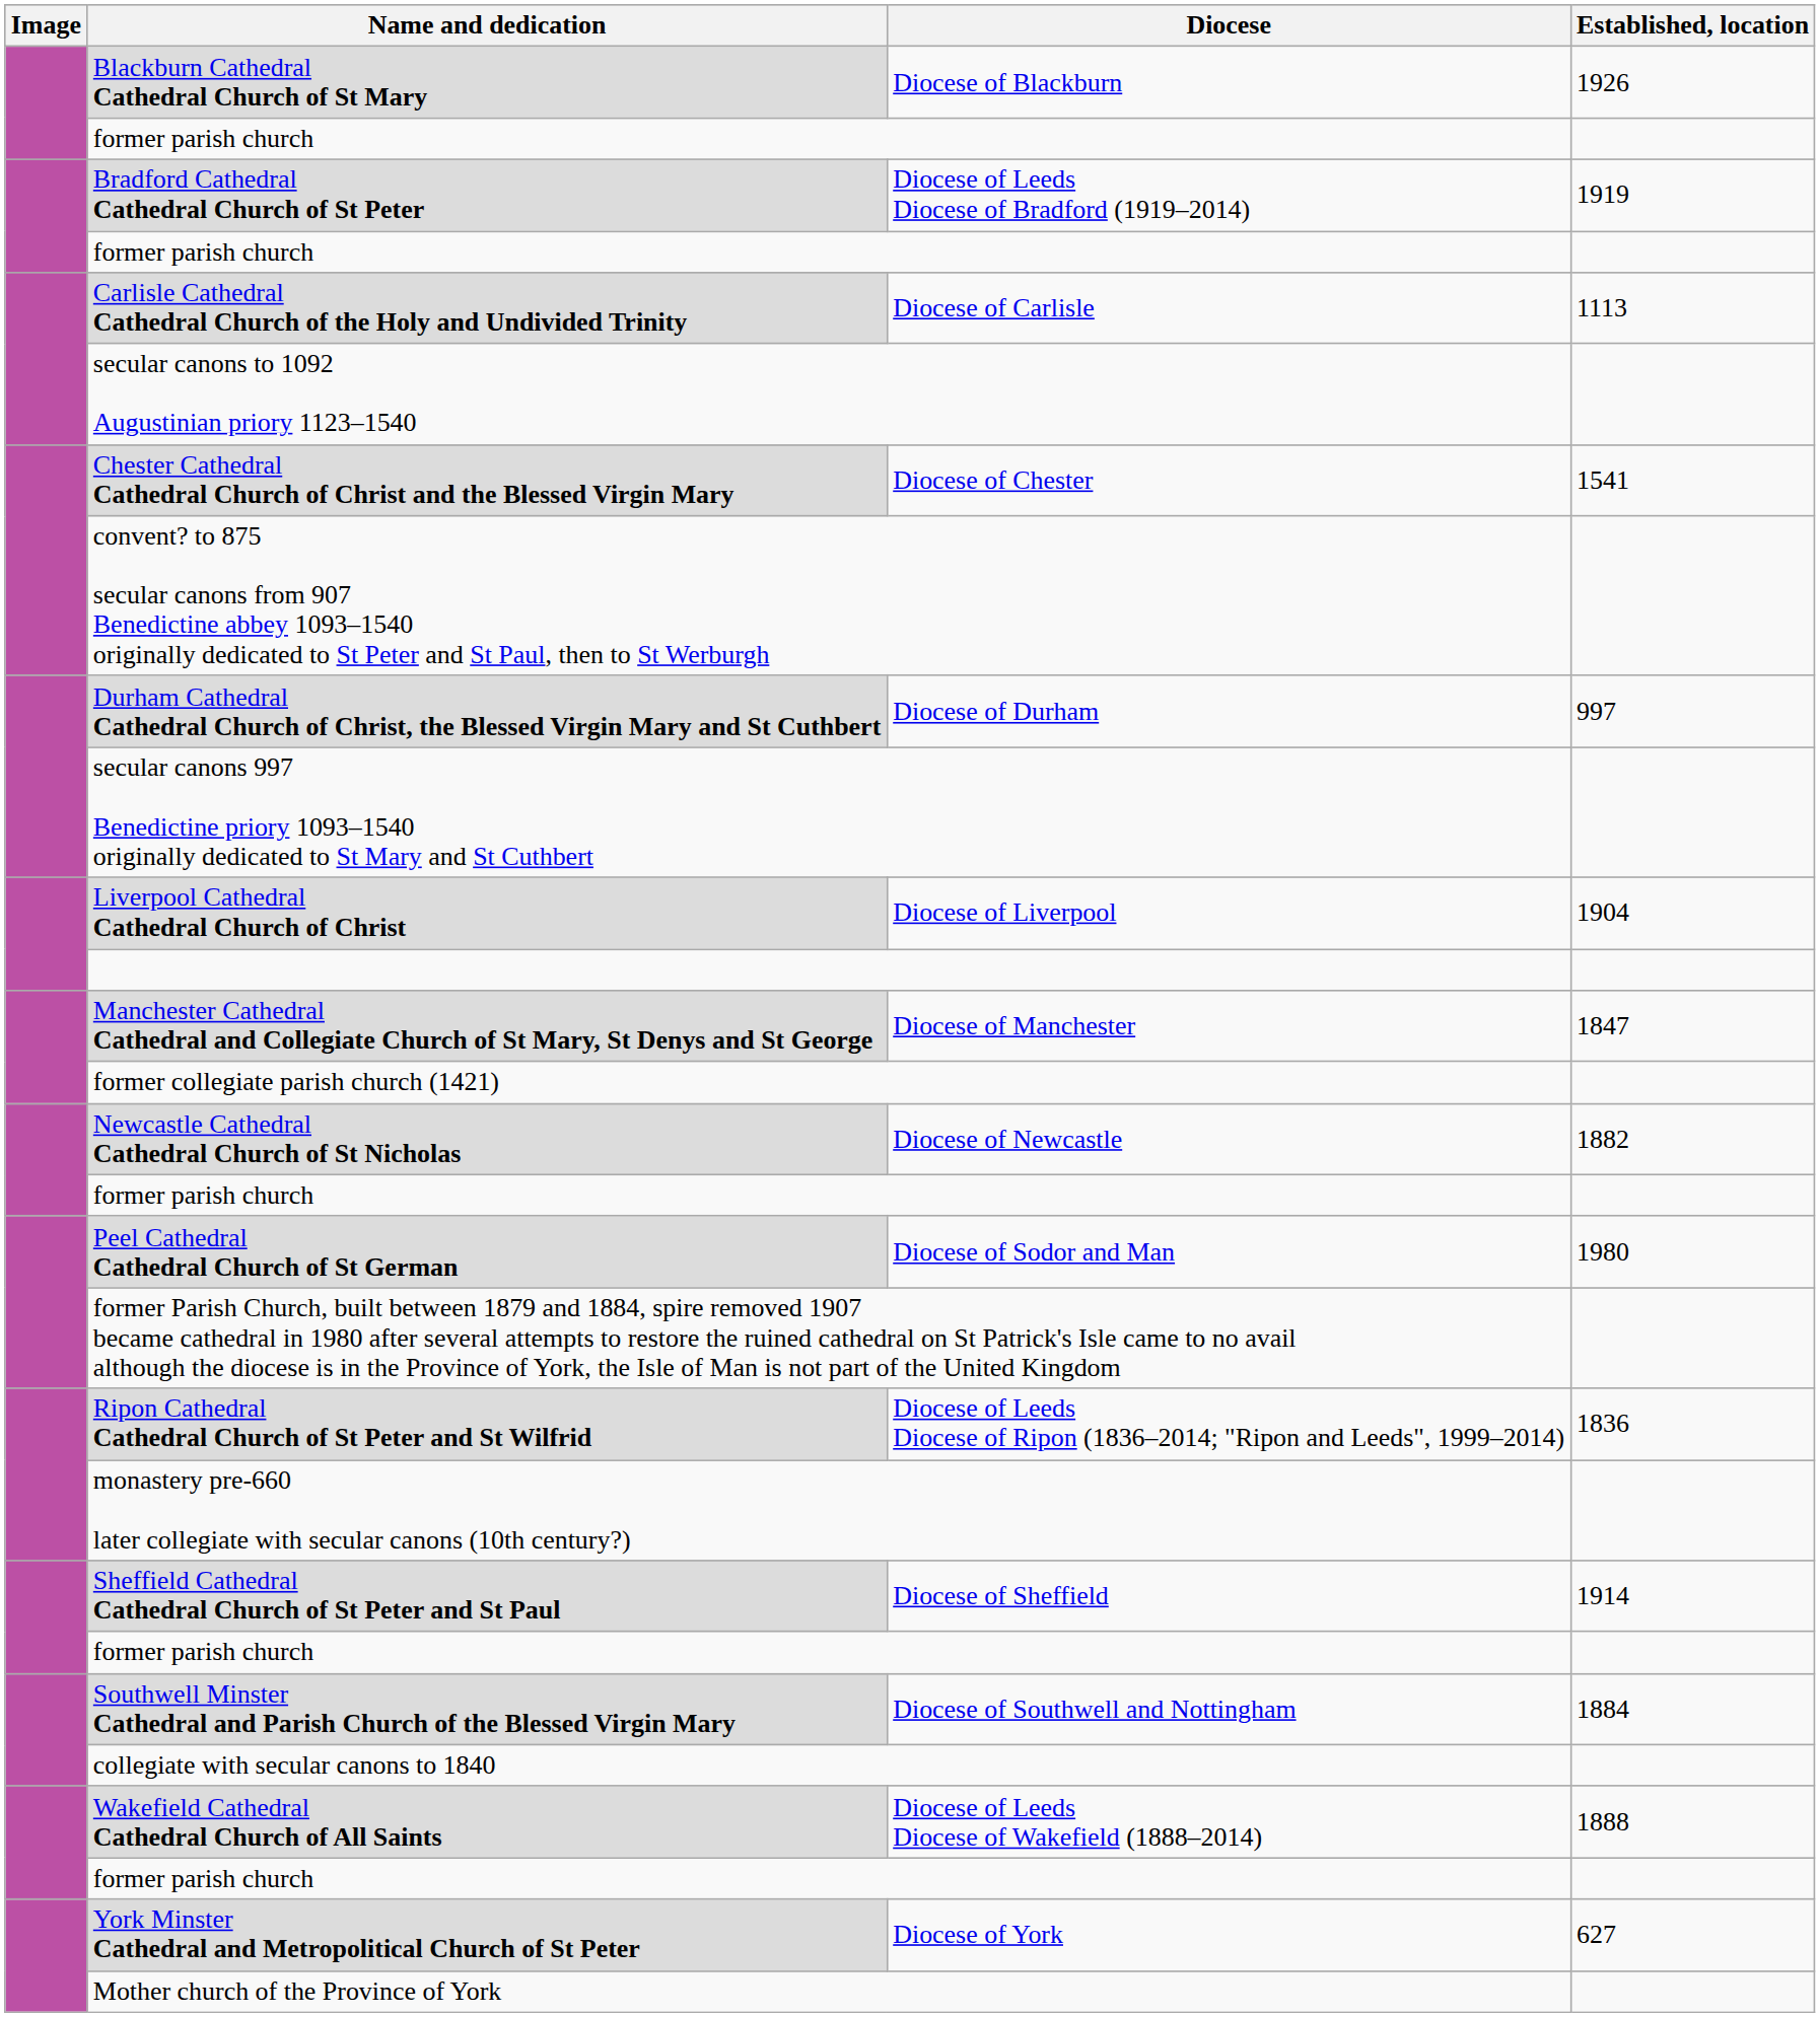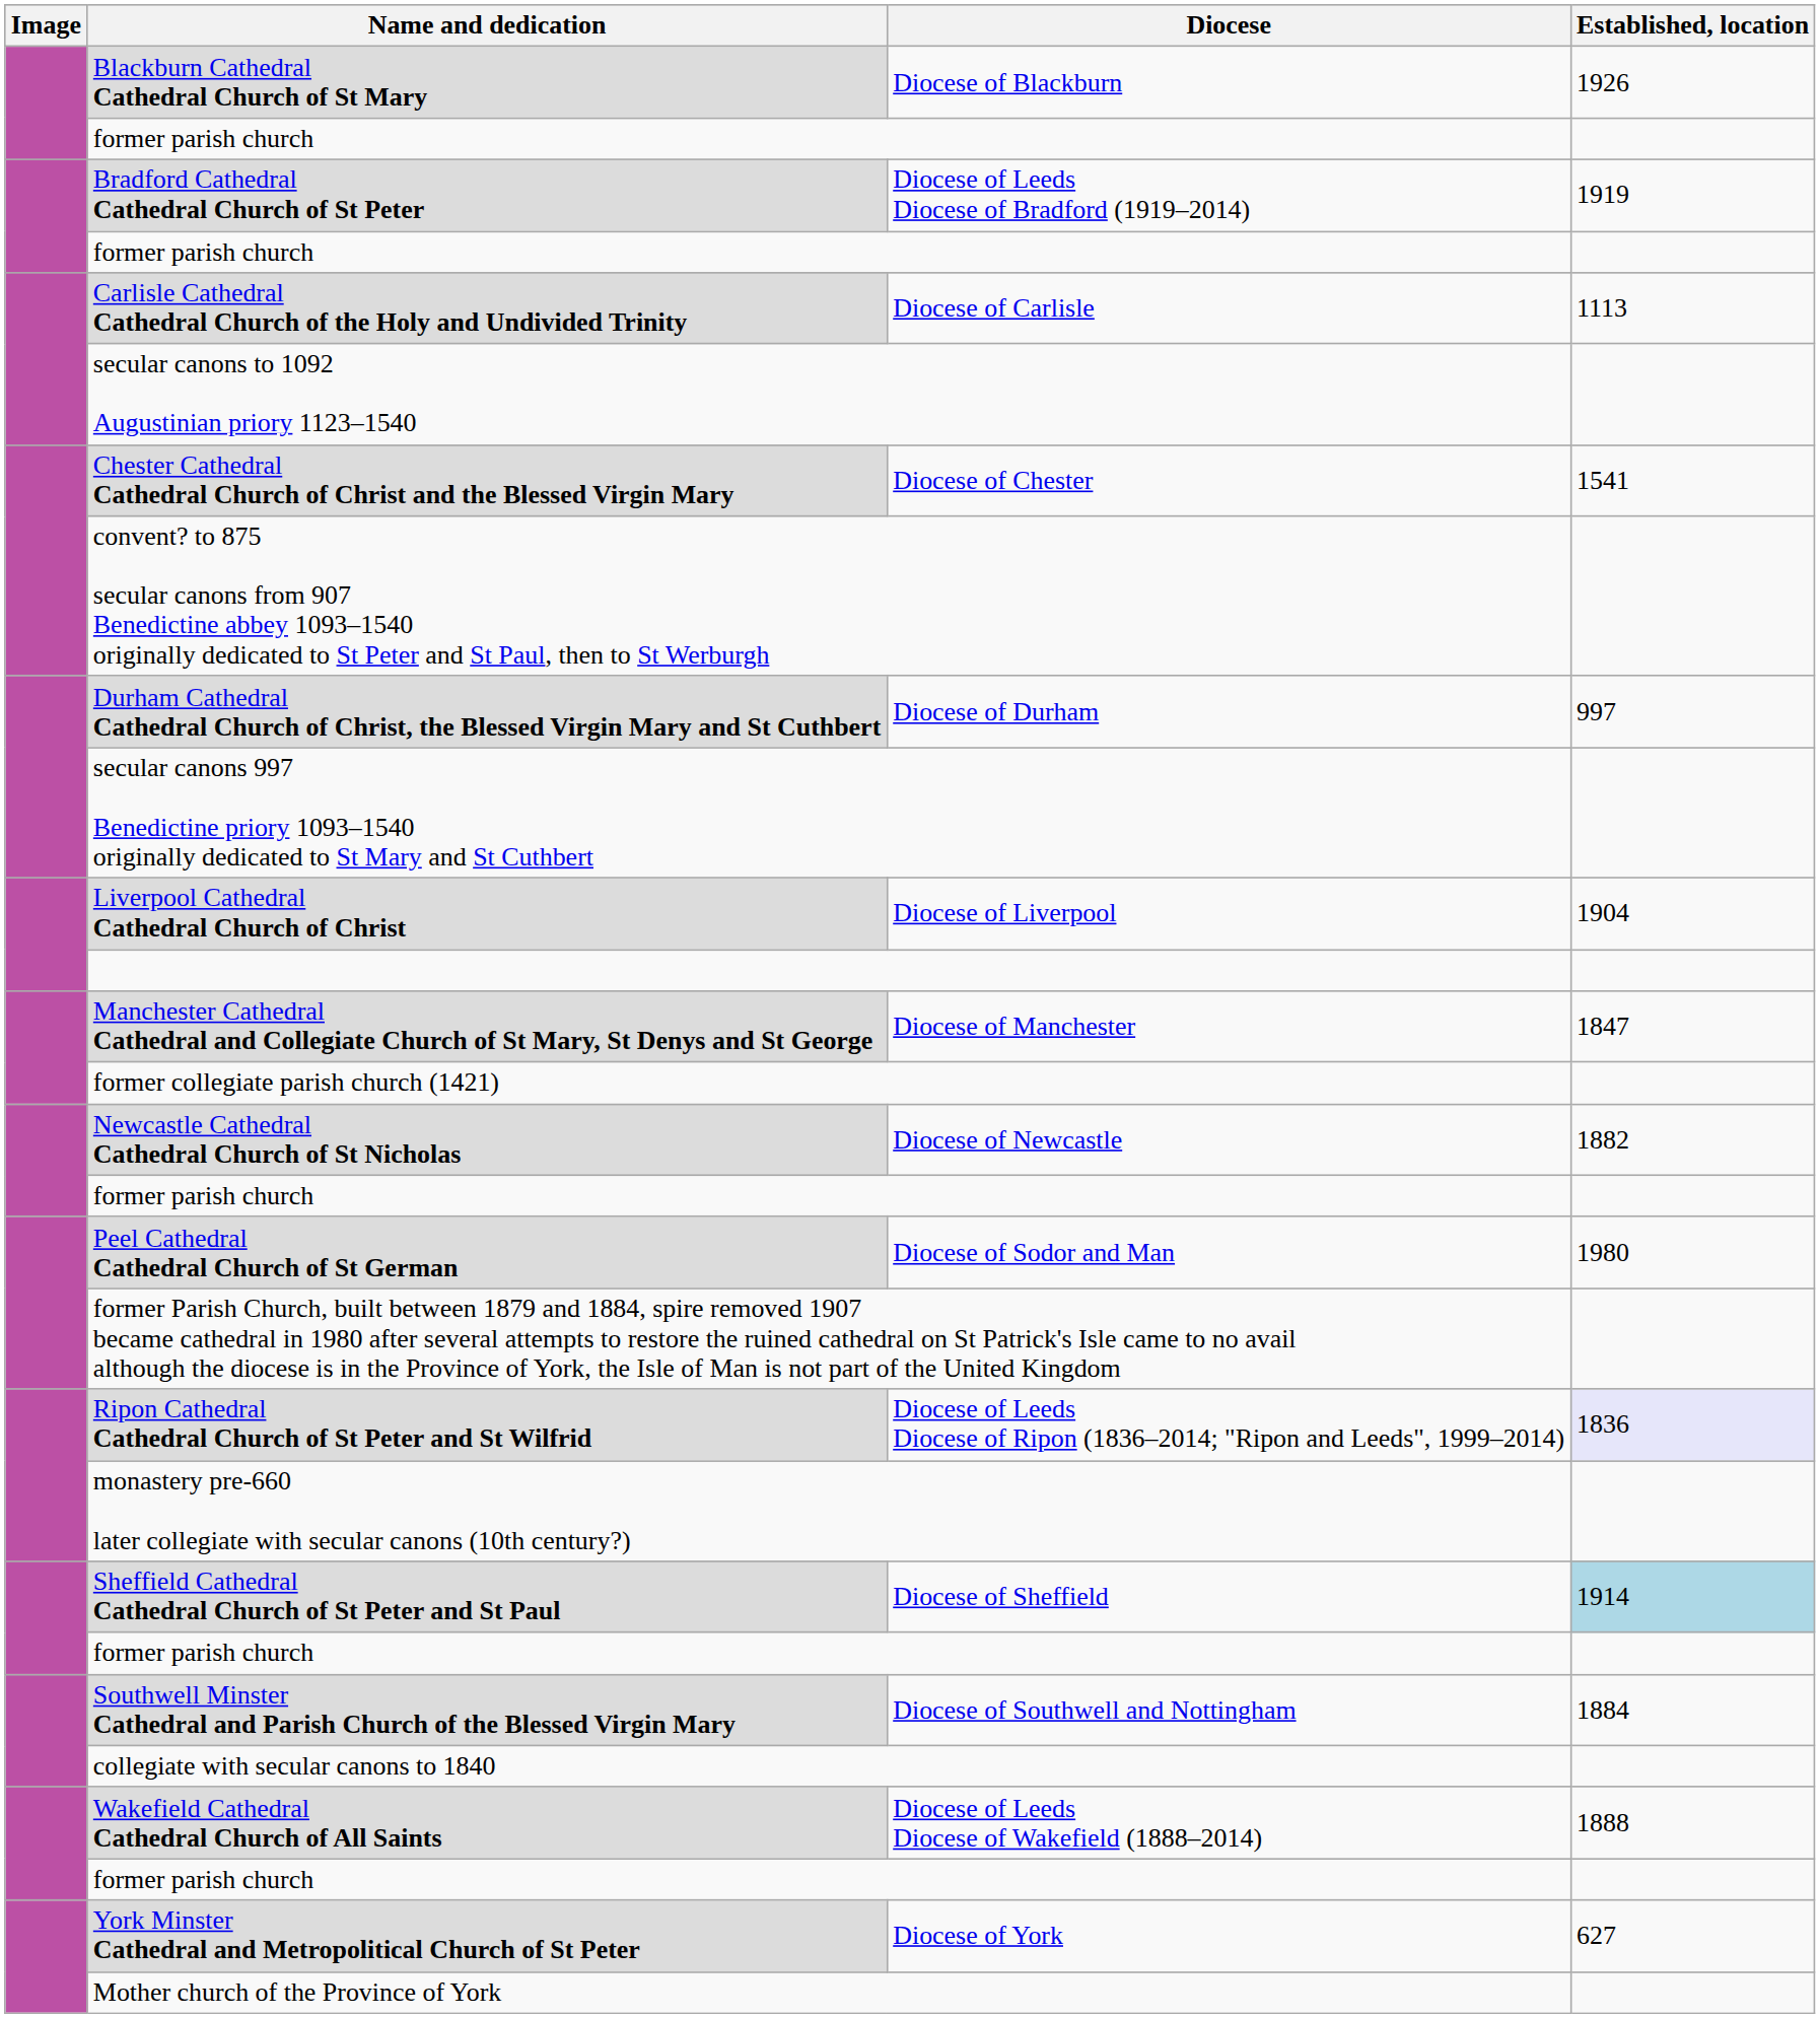Ripon Cathedral Cathedral Church of St Peter and St Wilfrid | Established, location: no background -> lavender background
Sheffield Cathedral Cathedral Church of St Peter and St Paul | Established, location: no background -> lightblue background
